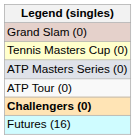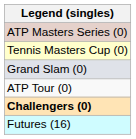row 2 | column 1: Grand Slam (0) -> ATP Masters Series (0)
row 4 | column 1: ATP Masters Series (0) -> Grand Slam (0)
